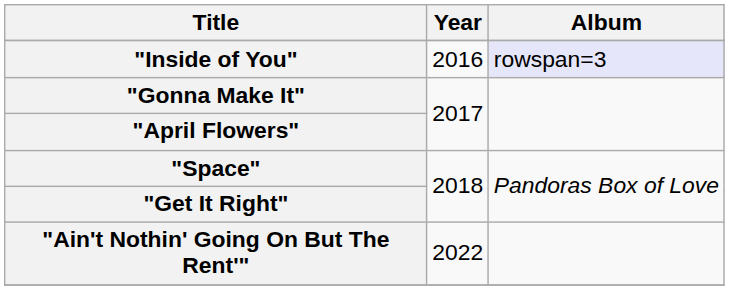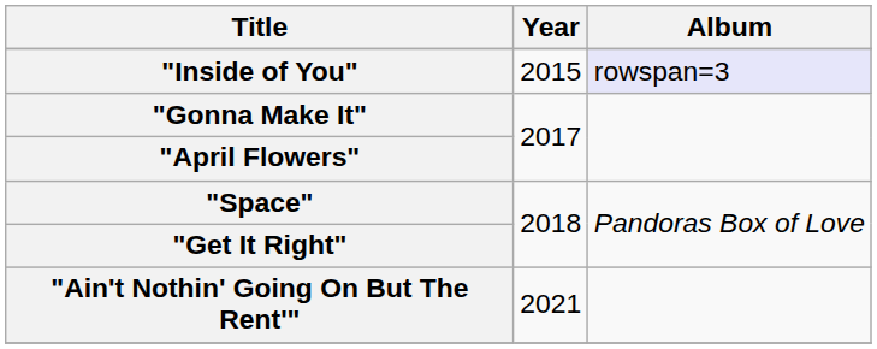"Inside of You" | Year: 2016 -> 2015
"Ain't Nothin' Going On But The Rent'" | Year: 2022 -> 2021
